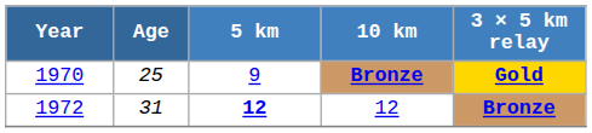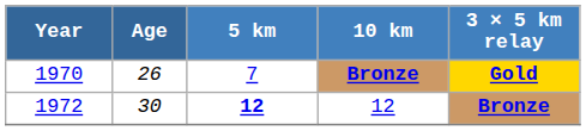row 2 | Age: 25 -> 26
row 2 | 5 km: 9 -> 7
row 3 | Age: 31 -> 30
